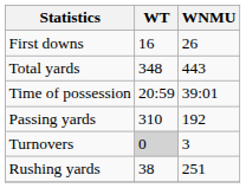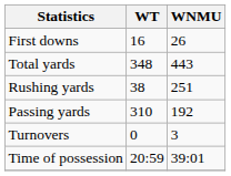rows swapped: Rushing yards <-> Time of possession
Turnovers | WT: lightgrey background -> no background
